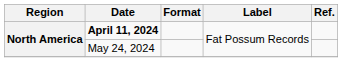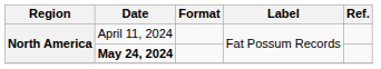April 11, 2024 | Date: bold -> normal
May 24, 2024 | Date: normal -> bold
